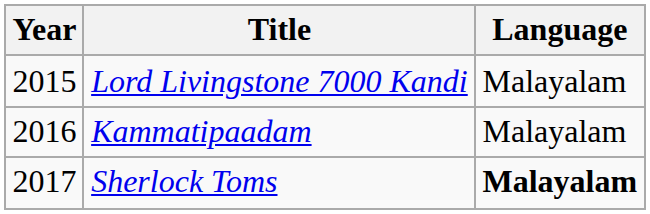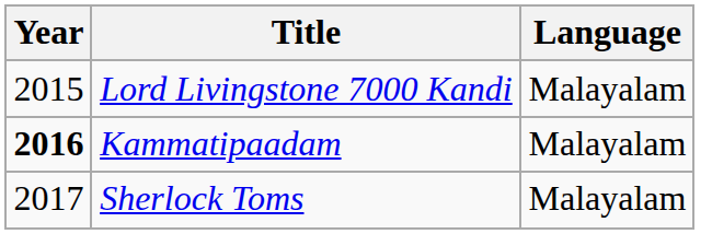Kammatipaadam | Year: normal -> bold
Sherlock Toms | Language: bold -> normal
